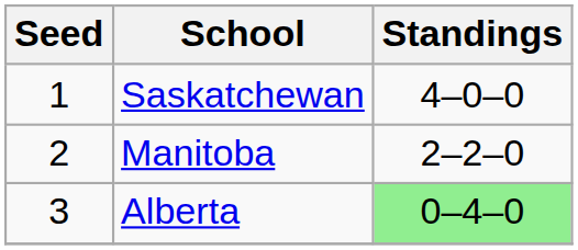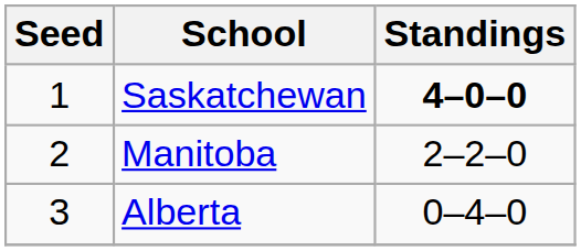Saskatchewan | Standings: normal -> bold
Alberta | Standings: lightgreen background -> no background
